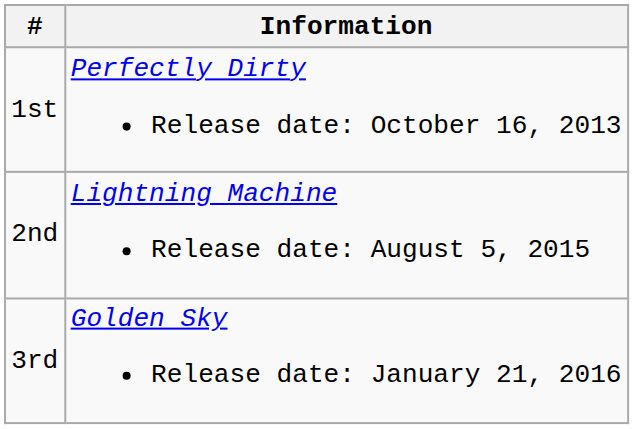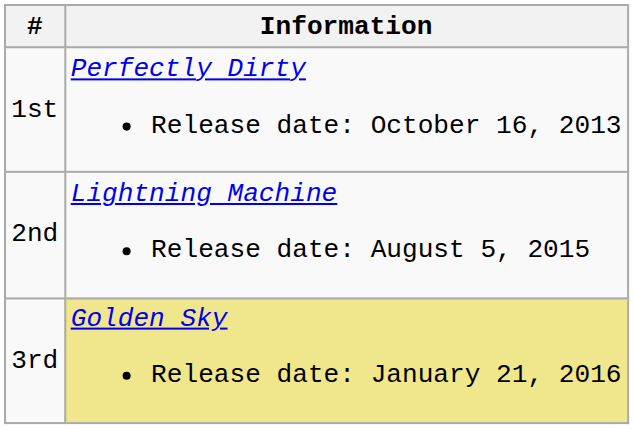3rd | Information: no background -> khaki background
